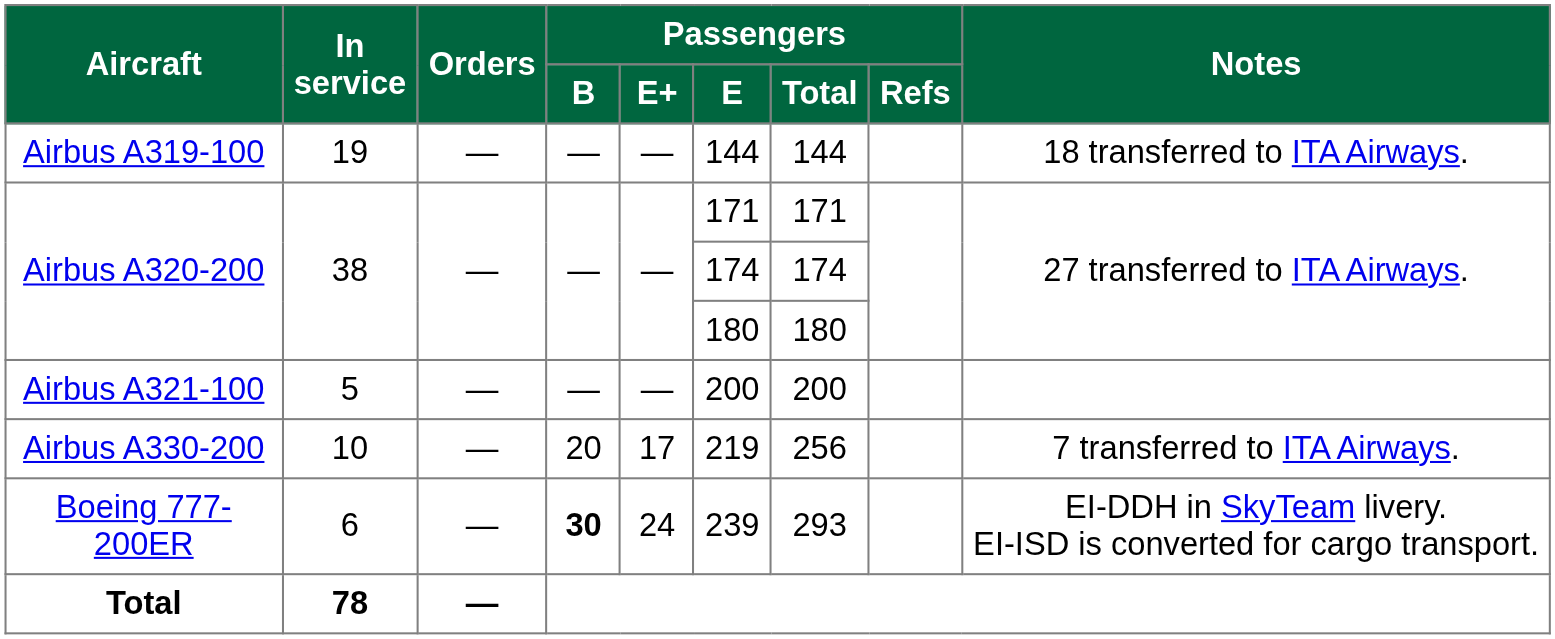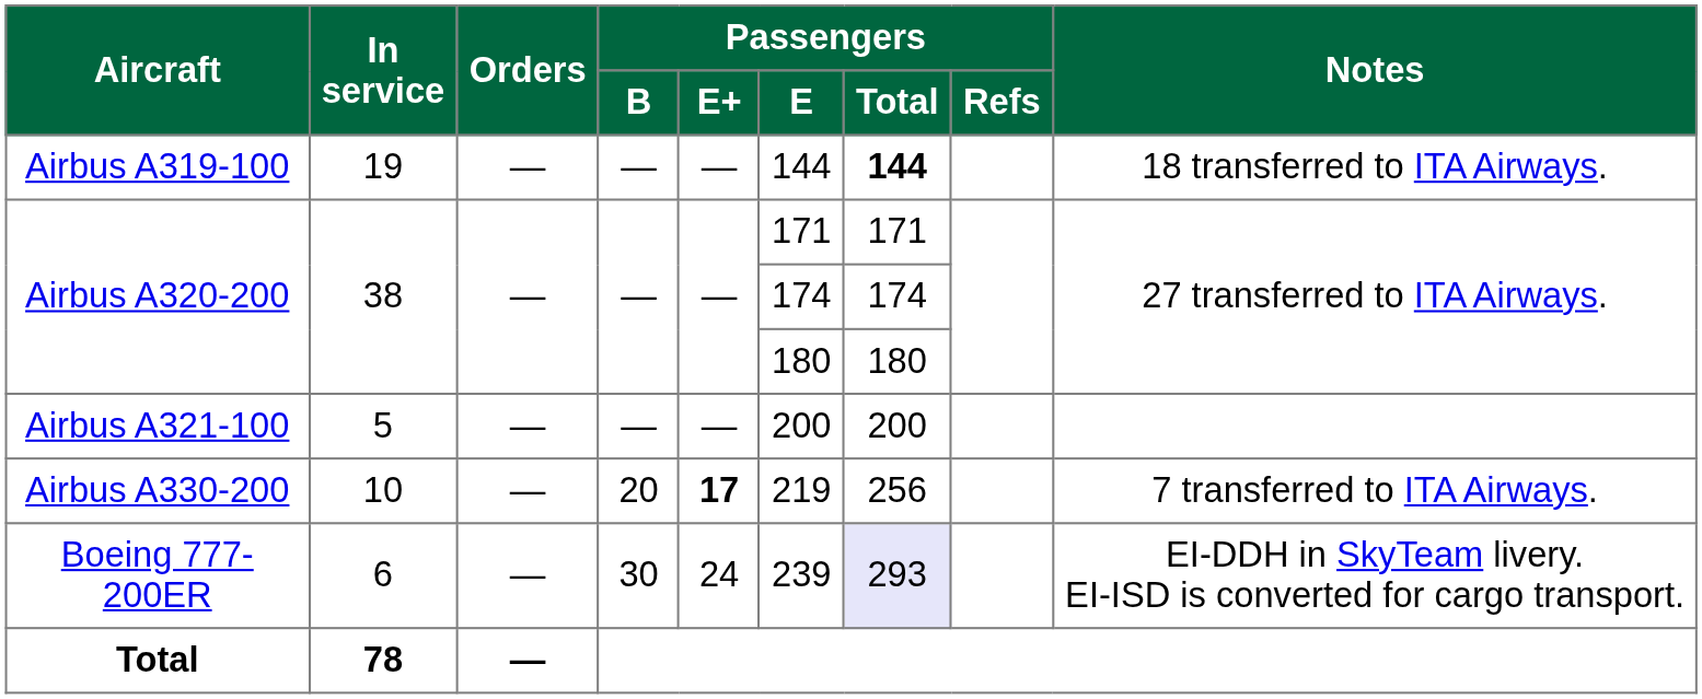Airbus A319-100 | Passengers / Total: normal -> bold
Airbus A330-200 | Passengers / E+: normal -> bold
Boeing 777-200ER | Passengers / B: bold -> normal
Boeing 777-200ER | Passengers / Total: no background -> lavender background
